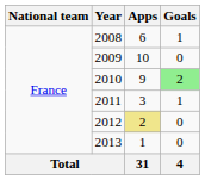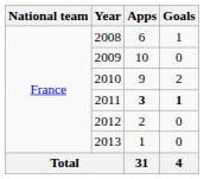2010 | Goals: lightgreen background -> no background
2011 | Apps: normal -> bold
2011 | Goals: normal -> bold
2012 | Apps: khaki background -> no background
